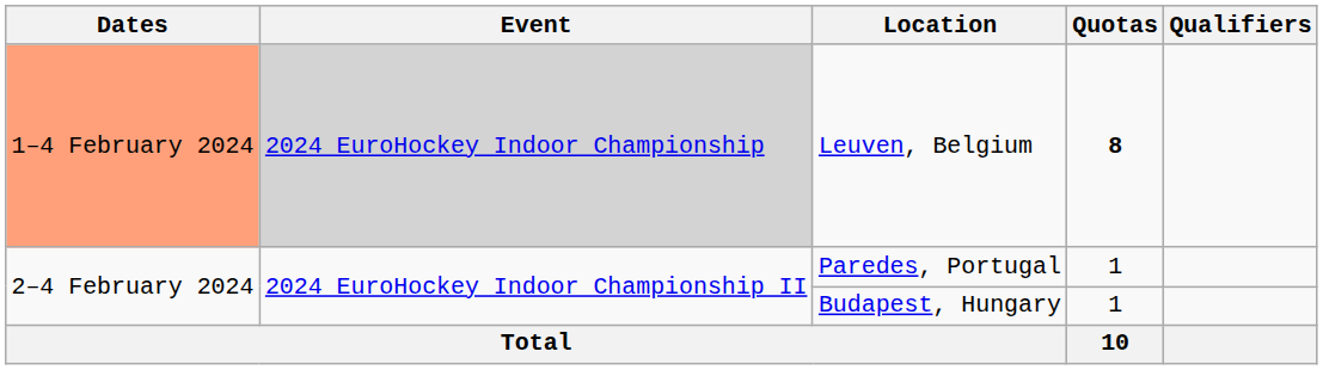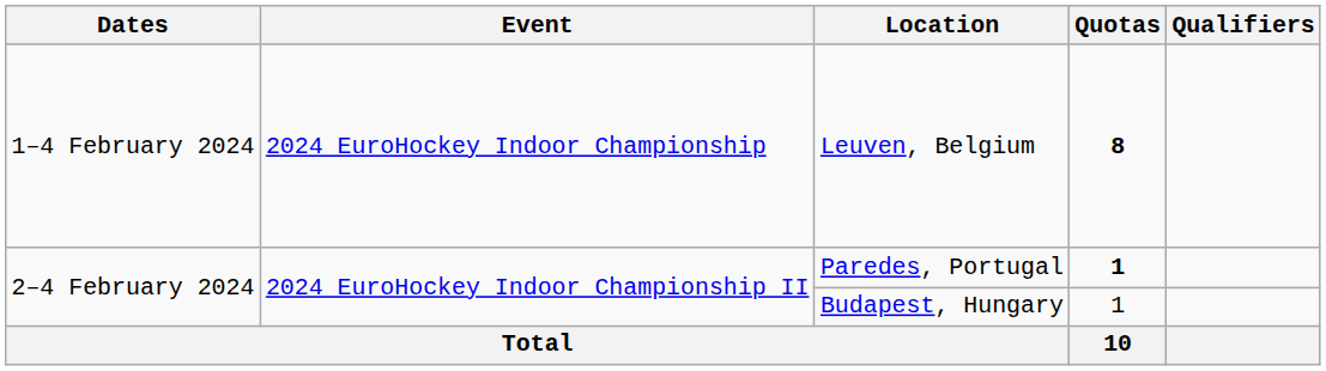Leuven, Belgium | Dates: lightsalmon background -> no background
Leuven, Belgium | Event: lightgrey background -> no background
Paredes, Portugal | Quotas: normal -> bold
